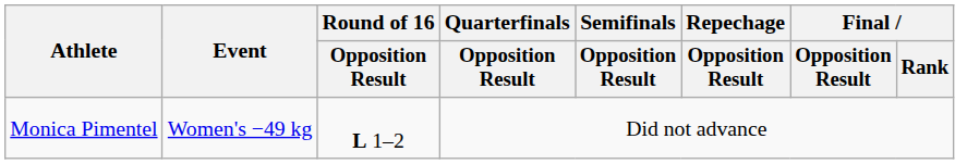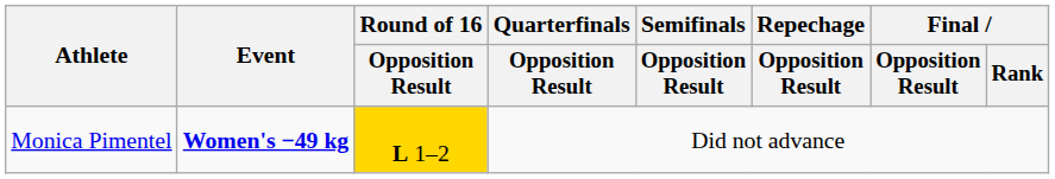Monica Pimentel | Event: normal -> bold
Monica Pimentel | Round of 16 / Opposition Result: no background -> gold background
